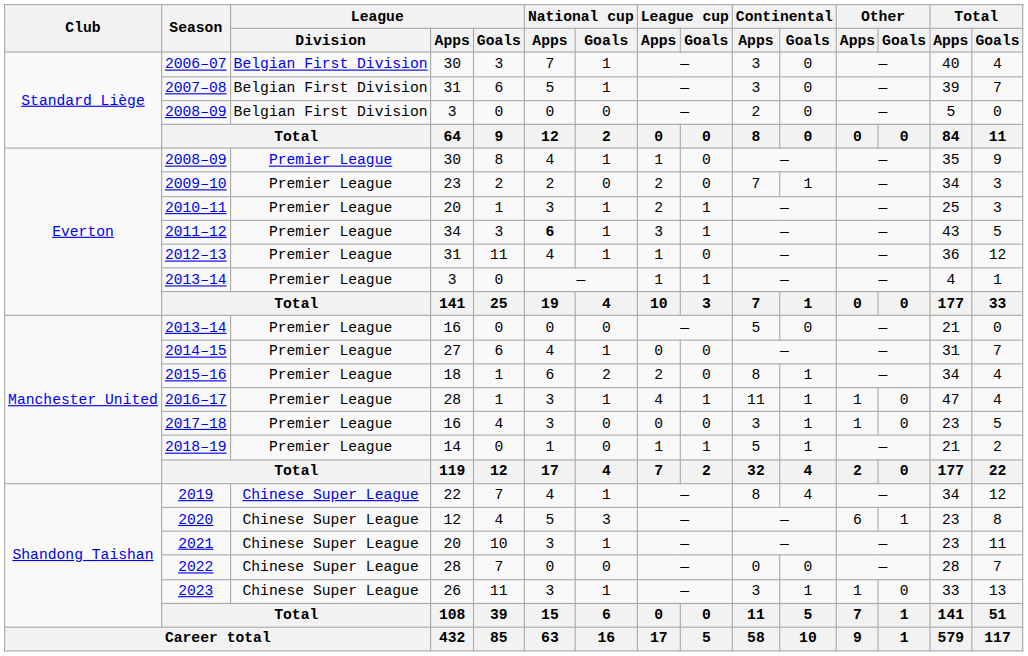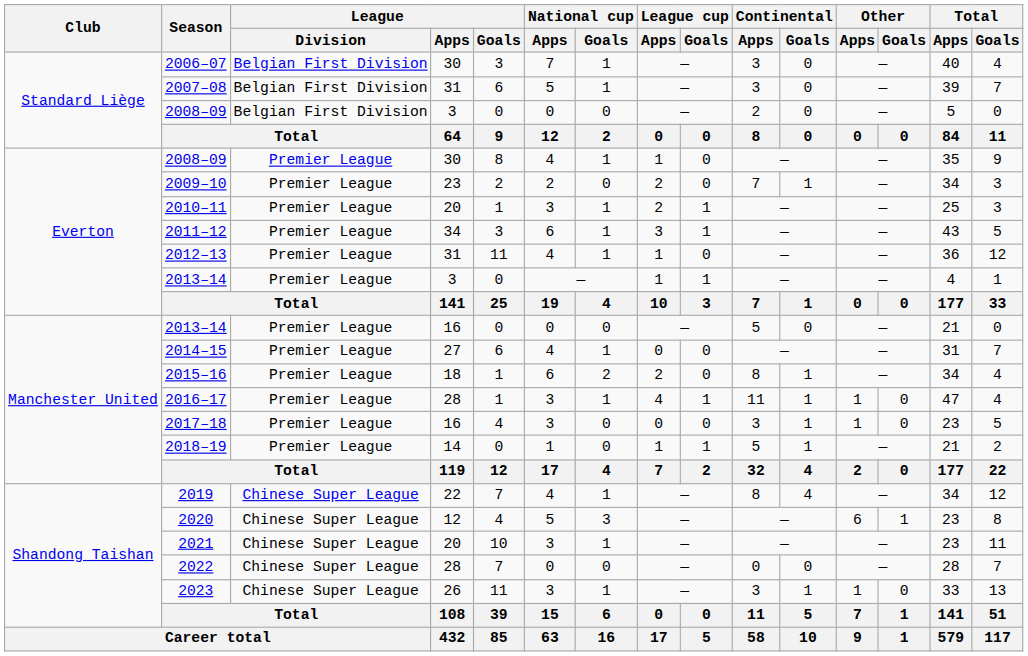2011–12 | National cup / Apps: bold -> normal
